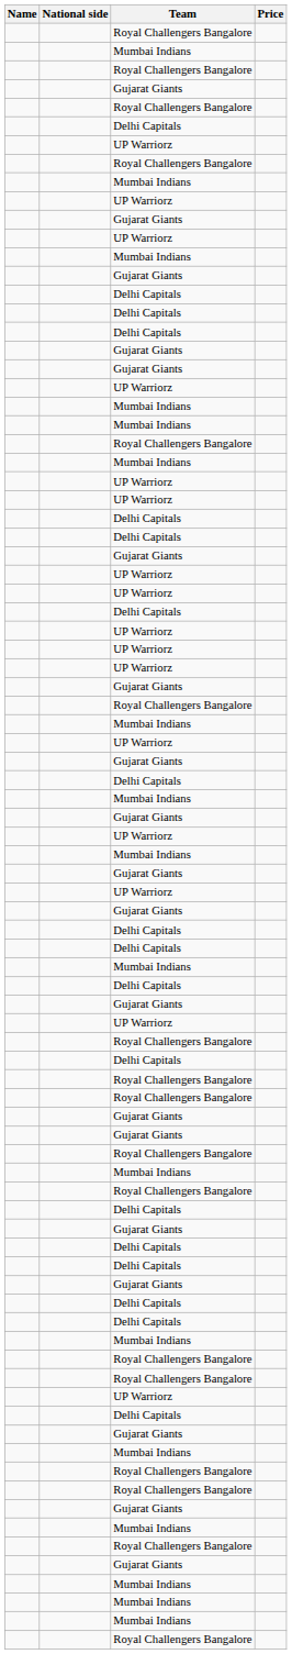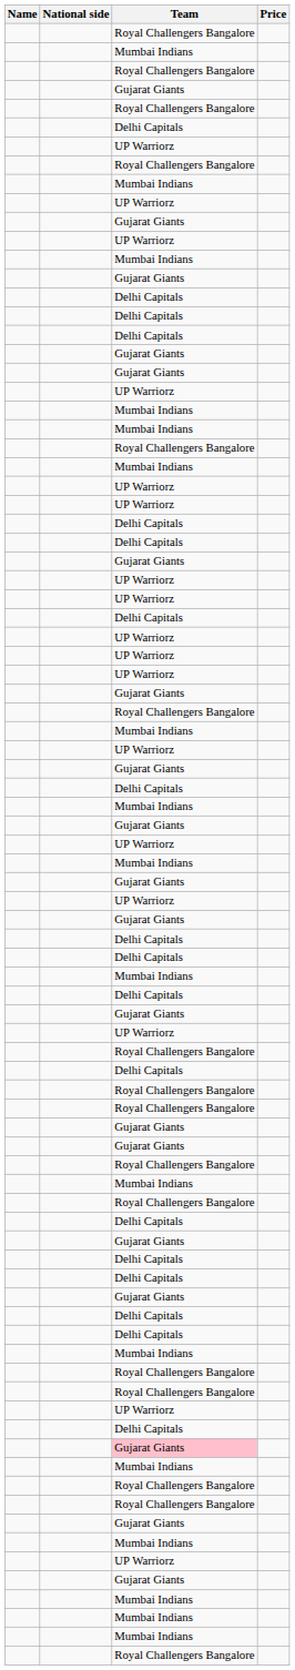row 77 | Team: no background -> pink background
row 83 | Team: Royal Challengers Bangalore -> UP Warriorz
